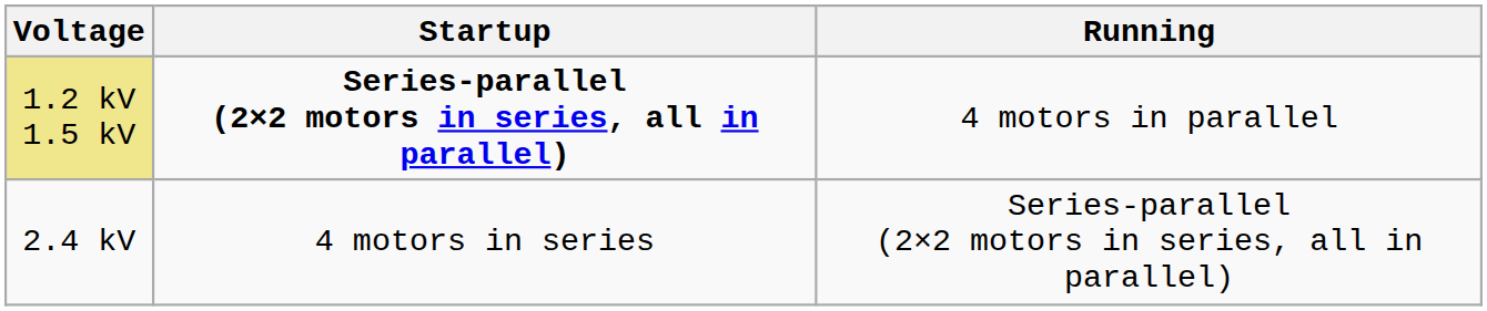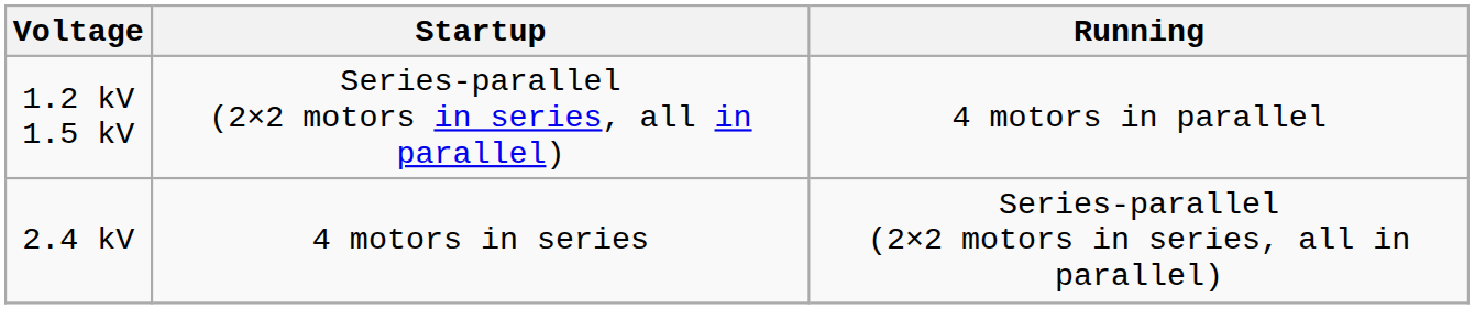row 2 | Voltage: khaki background -> no background
row 2 | Startup: bold -> normal
